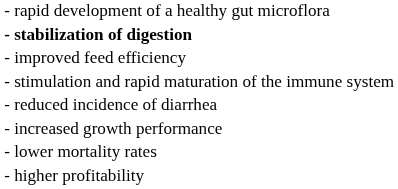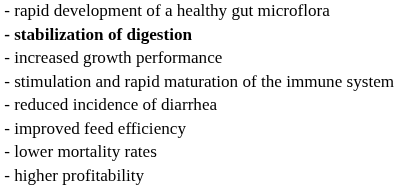row 3 | column 1: - improved feed efficiency -> - increased growth performance
row 6 | column 1: - increased growth performance -> - improved feed efficiency
